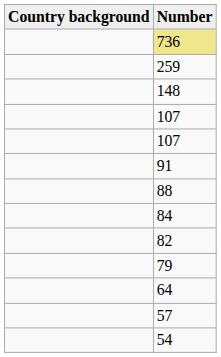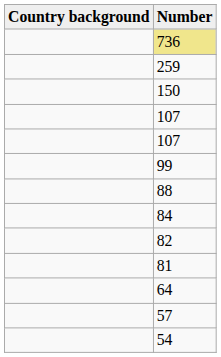row 4 | Number: 148 -> 150
row 7 | Number: 91 -> 99
row 11 | Number: 79 -> 81
